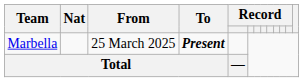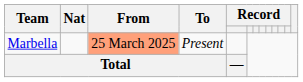Marbella | From: no background -> lightsalmon background
Marbella | To: bold -> normal
